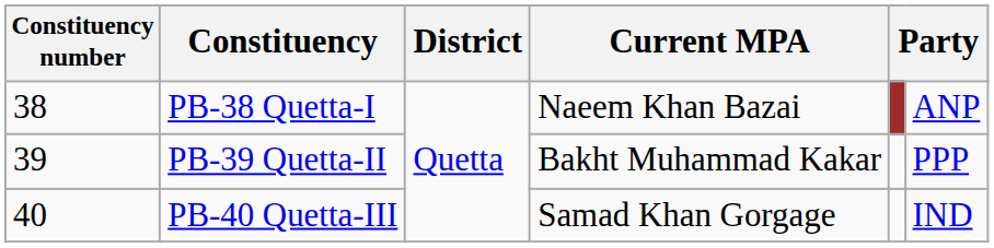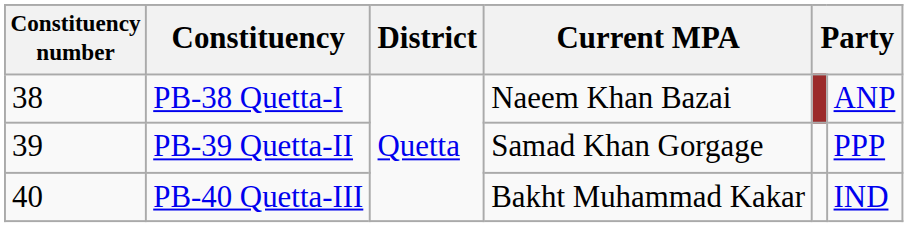PB-39 Quetta-II | Current MPA: Bakht Muhammad Kakar -> Samad Khan Gorgage
PB-40 Quetta-III | Current MPA: Samad Khan Gorgage -> Bakht Muhammad Kakar
